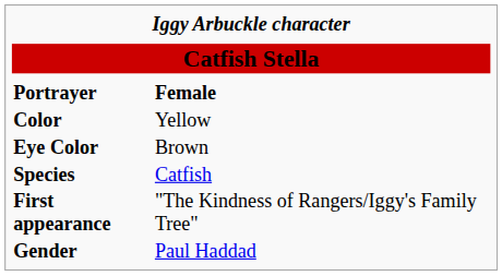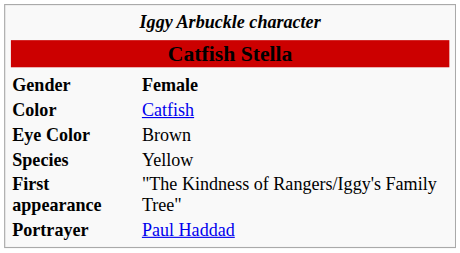row 3 | column 1: Portrayer -> Gender
row 4 | column 2: Yellow -> Catfish
row 6 | column 2: Catfish -> Yellow
row 8 | column 1: Gender -> Portrayer
